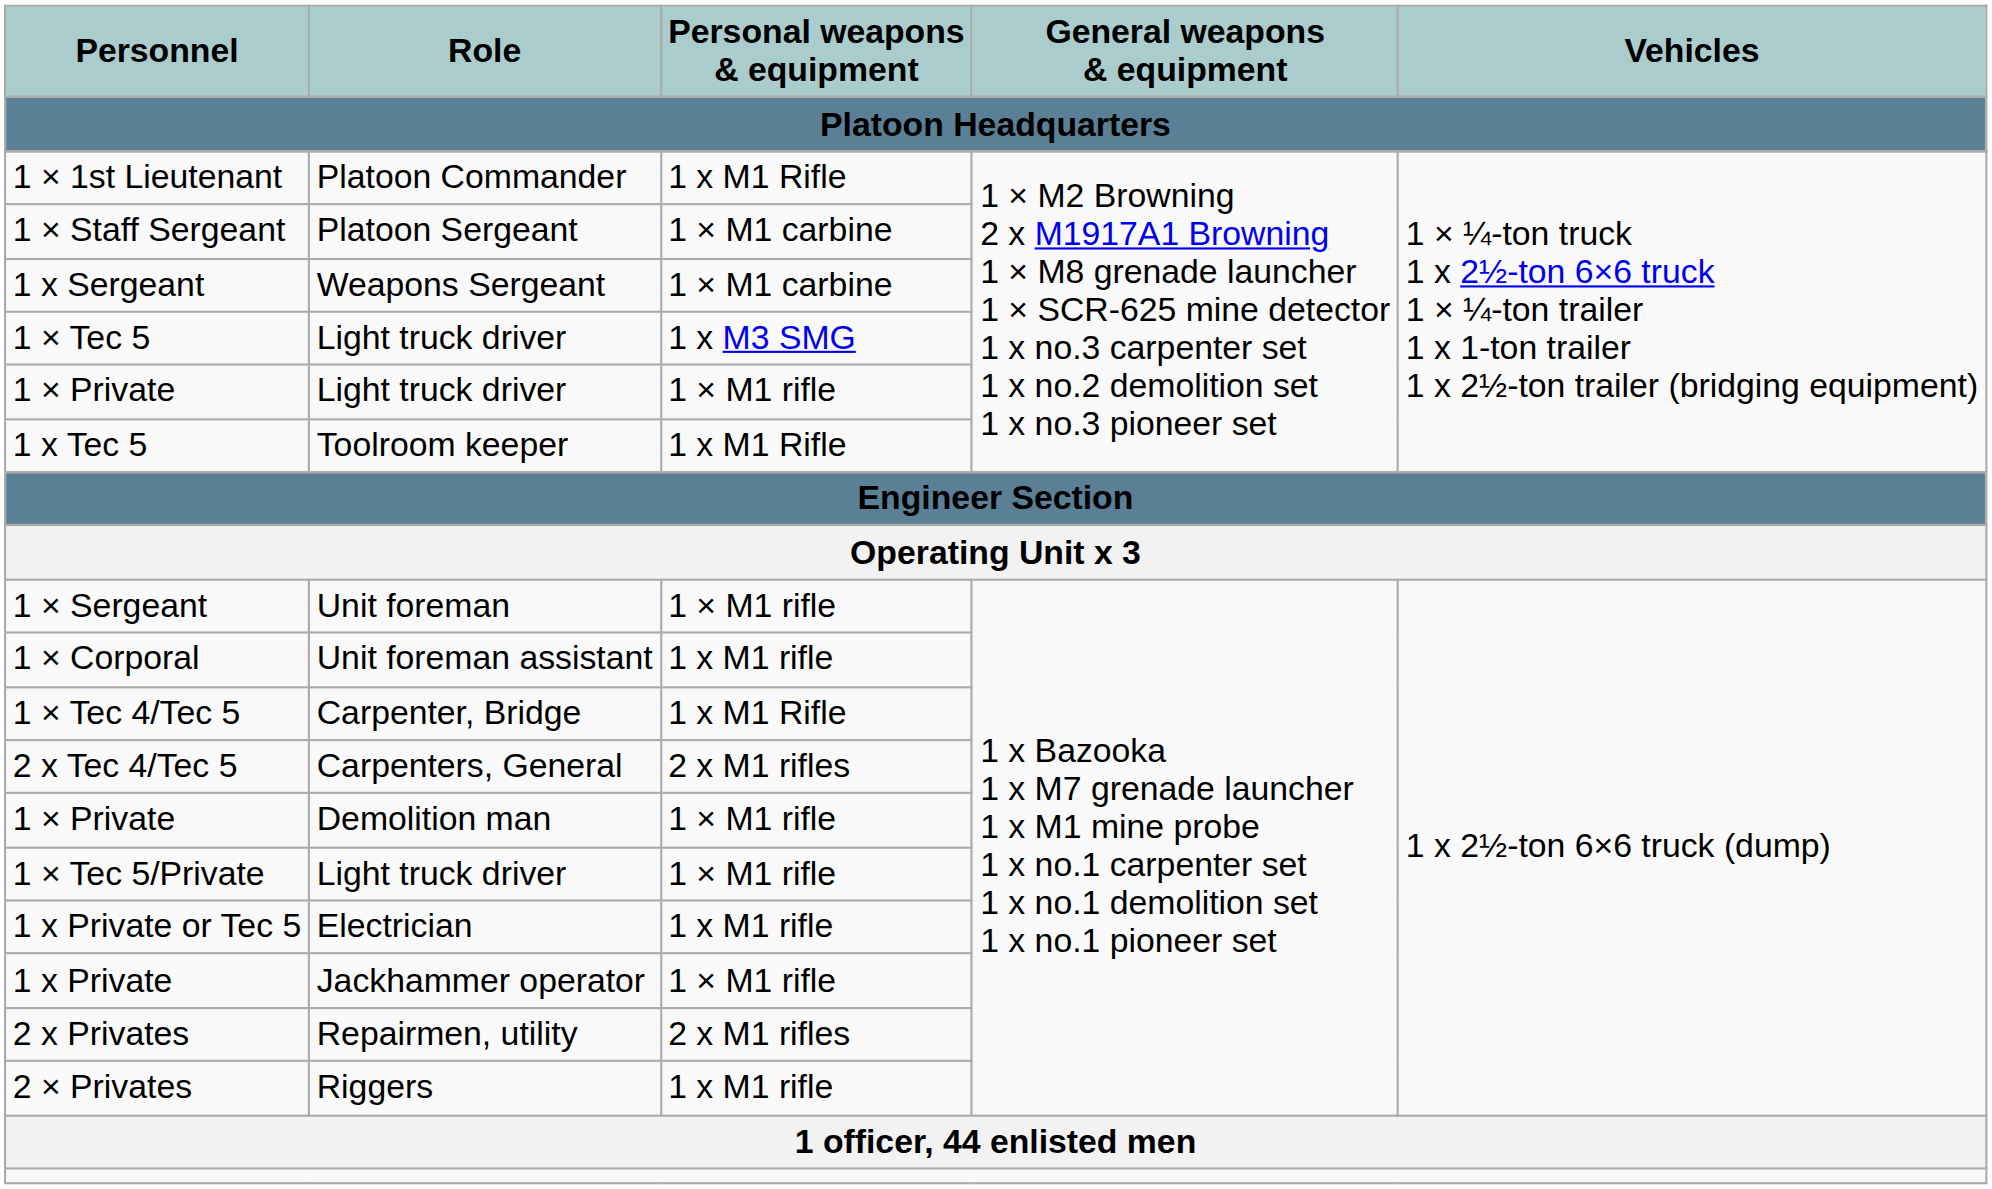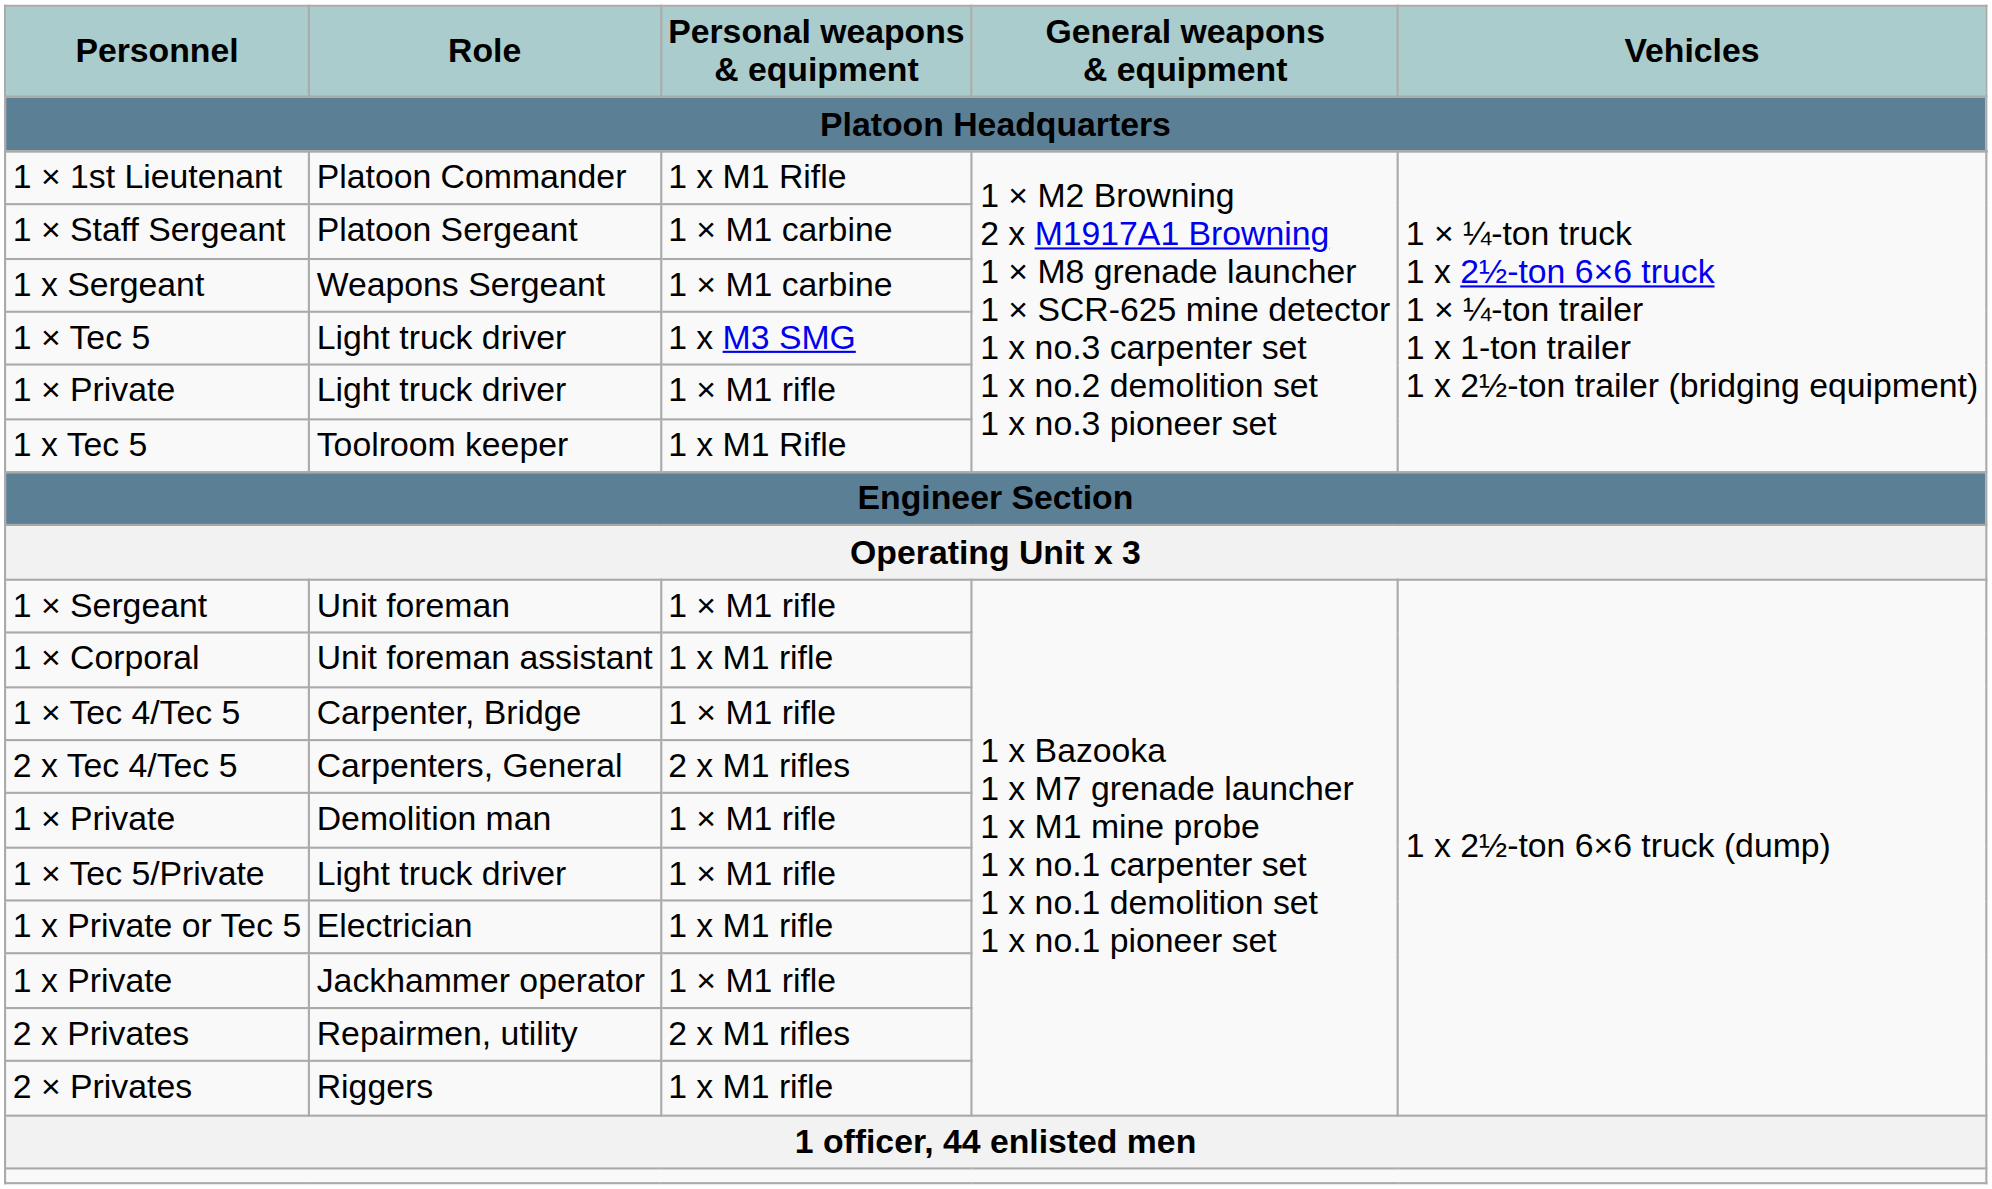1 × Tec 4/Tec 5 | Personal weapons & equipment / Platoon Headquarters: 1 x M1 Rifle -> 1 × M1 rifle
